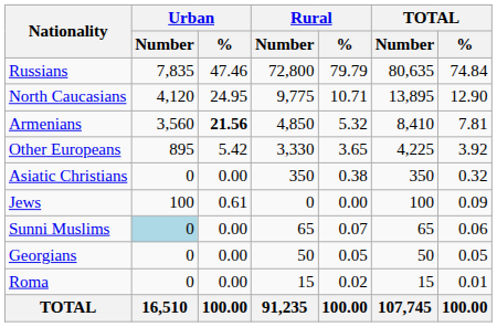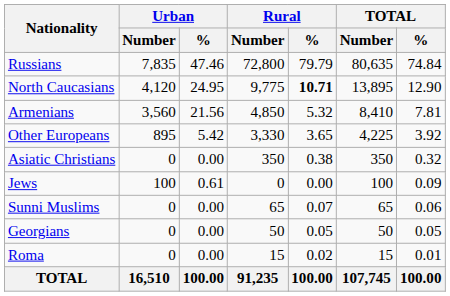North Caucasians | Rural / %: normal -> bold
Armenians | Urban / %: bold -> normal
Sunni Muslims | Urban / Number: lightblue background -> no background
